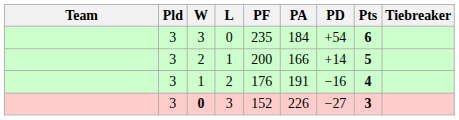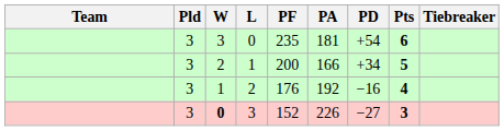row 2 | PA: 184 -> 181
row 3 | PD: +14 -> +34
row 4 | PA: 191 -> 192
